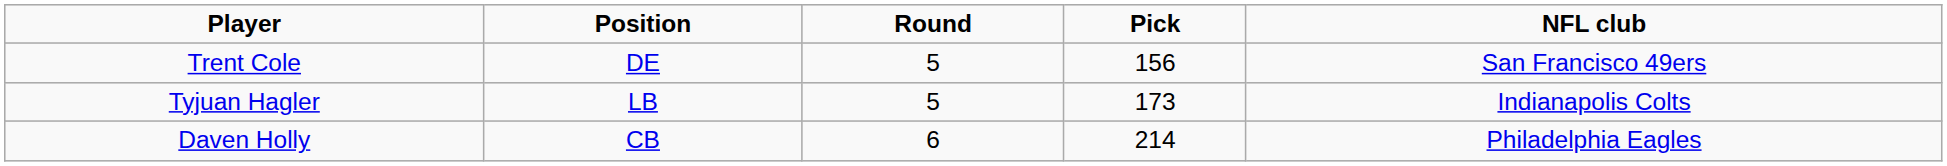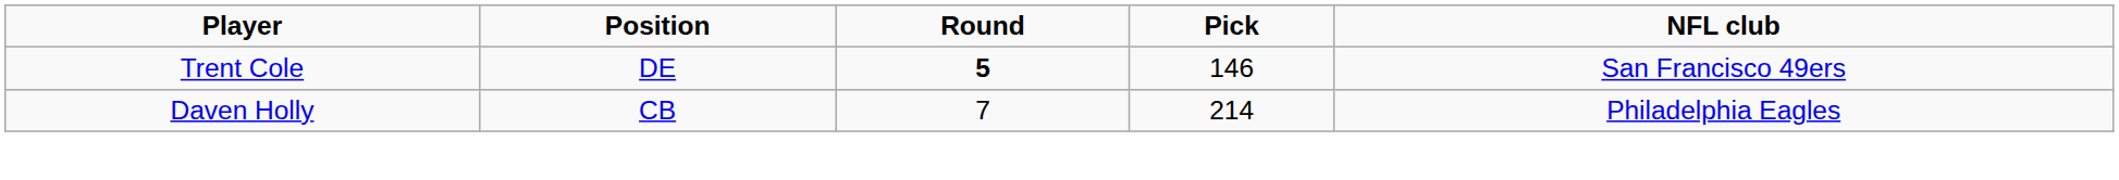Trent Cole | Round: normal -> bold
Trent Cole | Pick: 156 -> 146
- row: Tyjuan Hagler | LB | 5 | 173 | Indianapolis Colts
Daven Holly | Round: 6 -> 7
